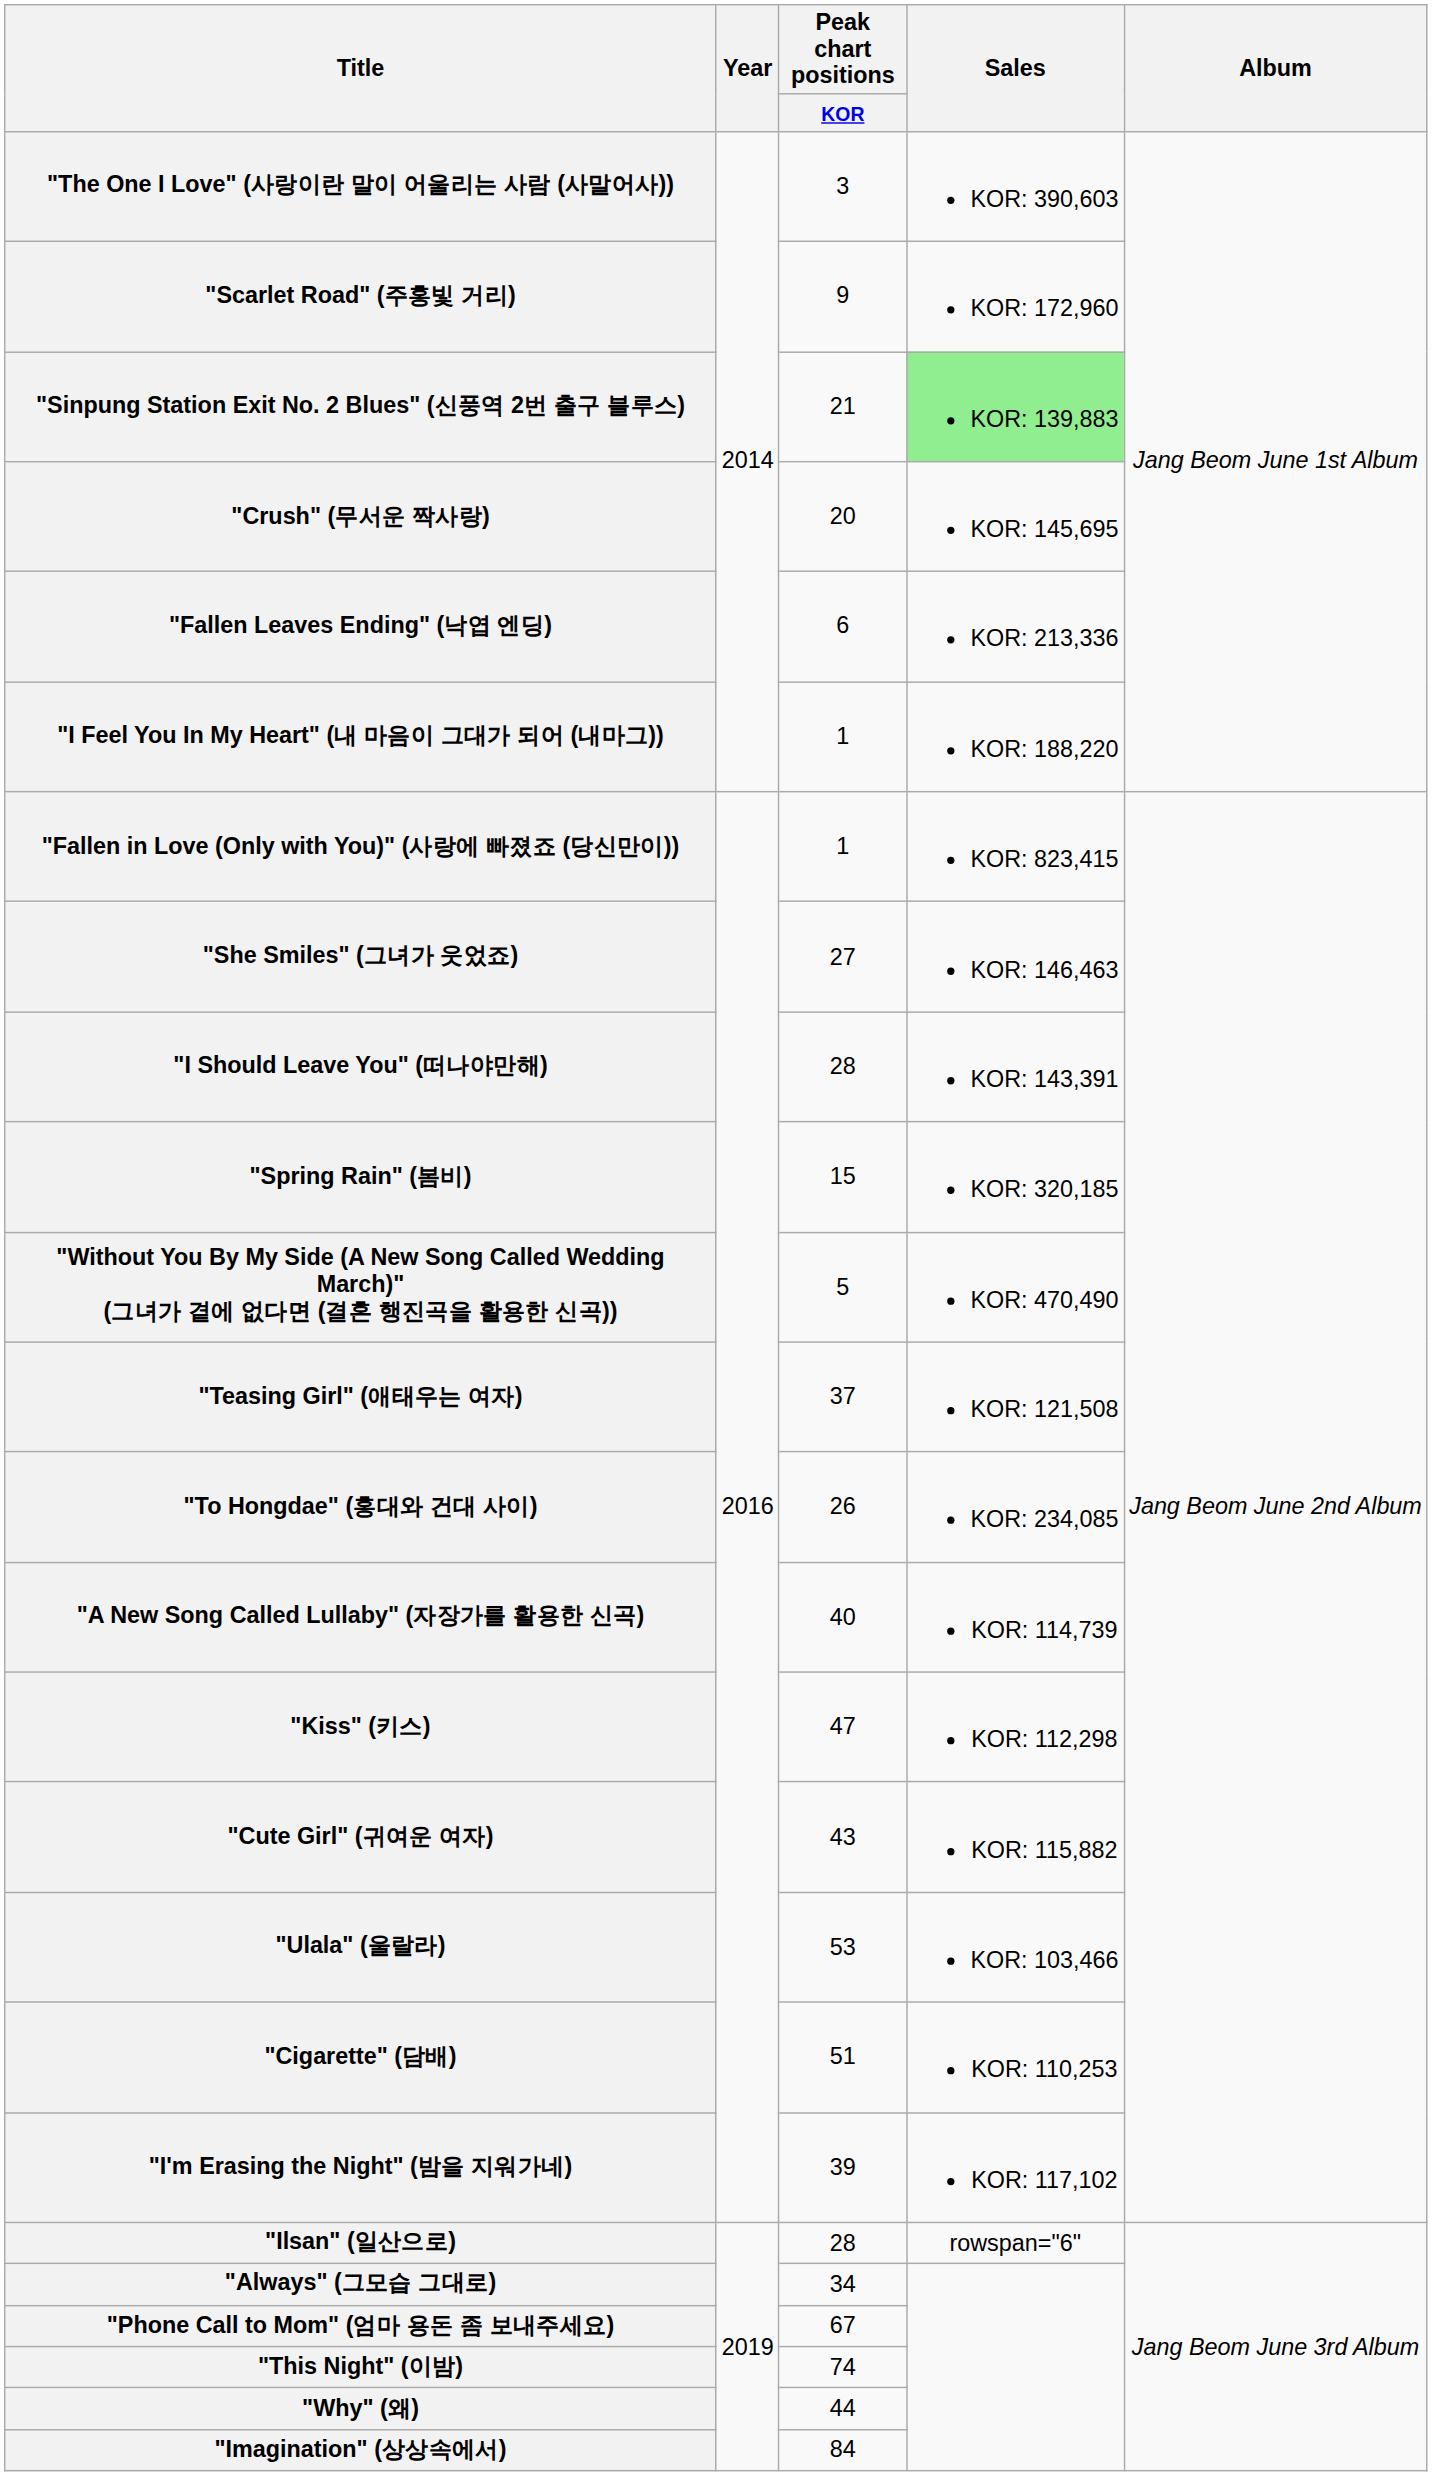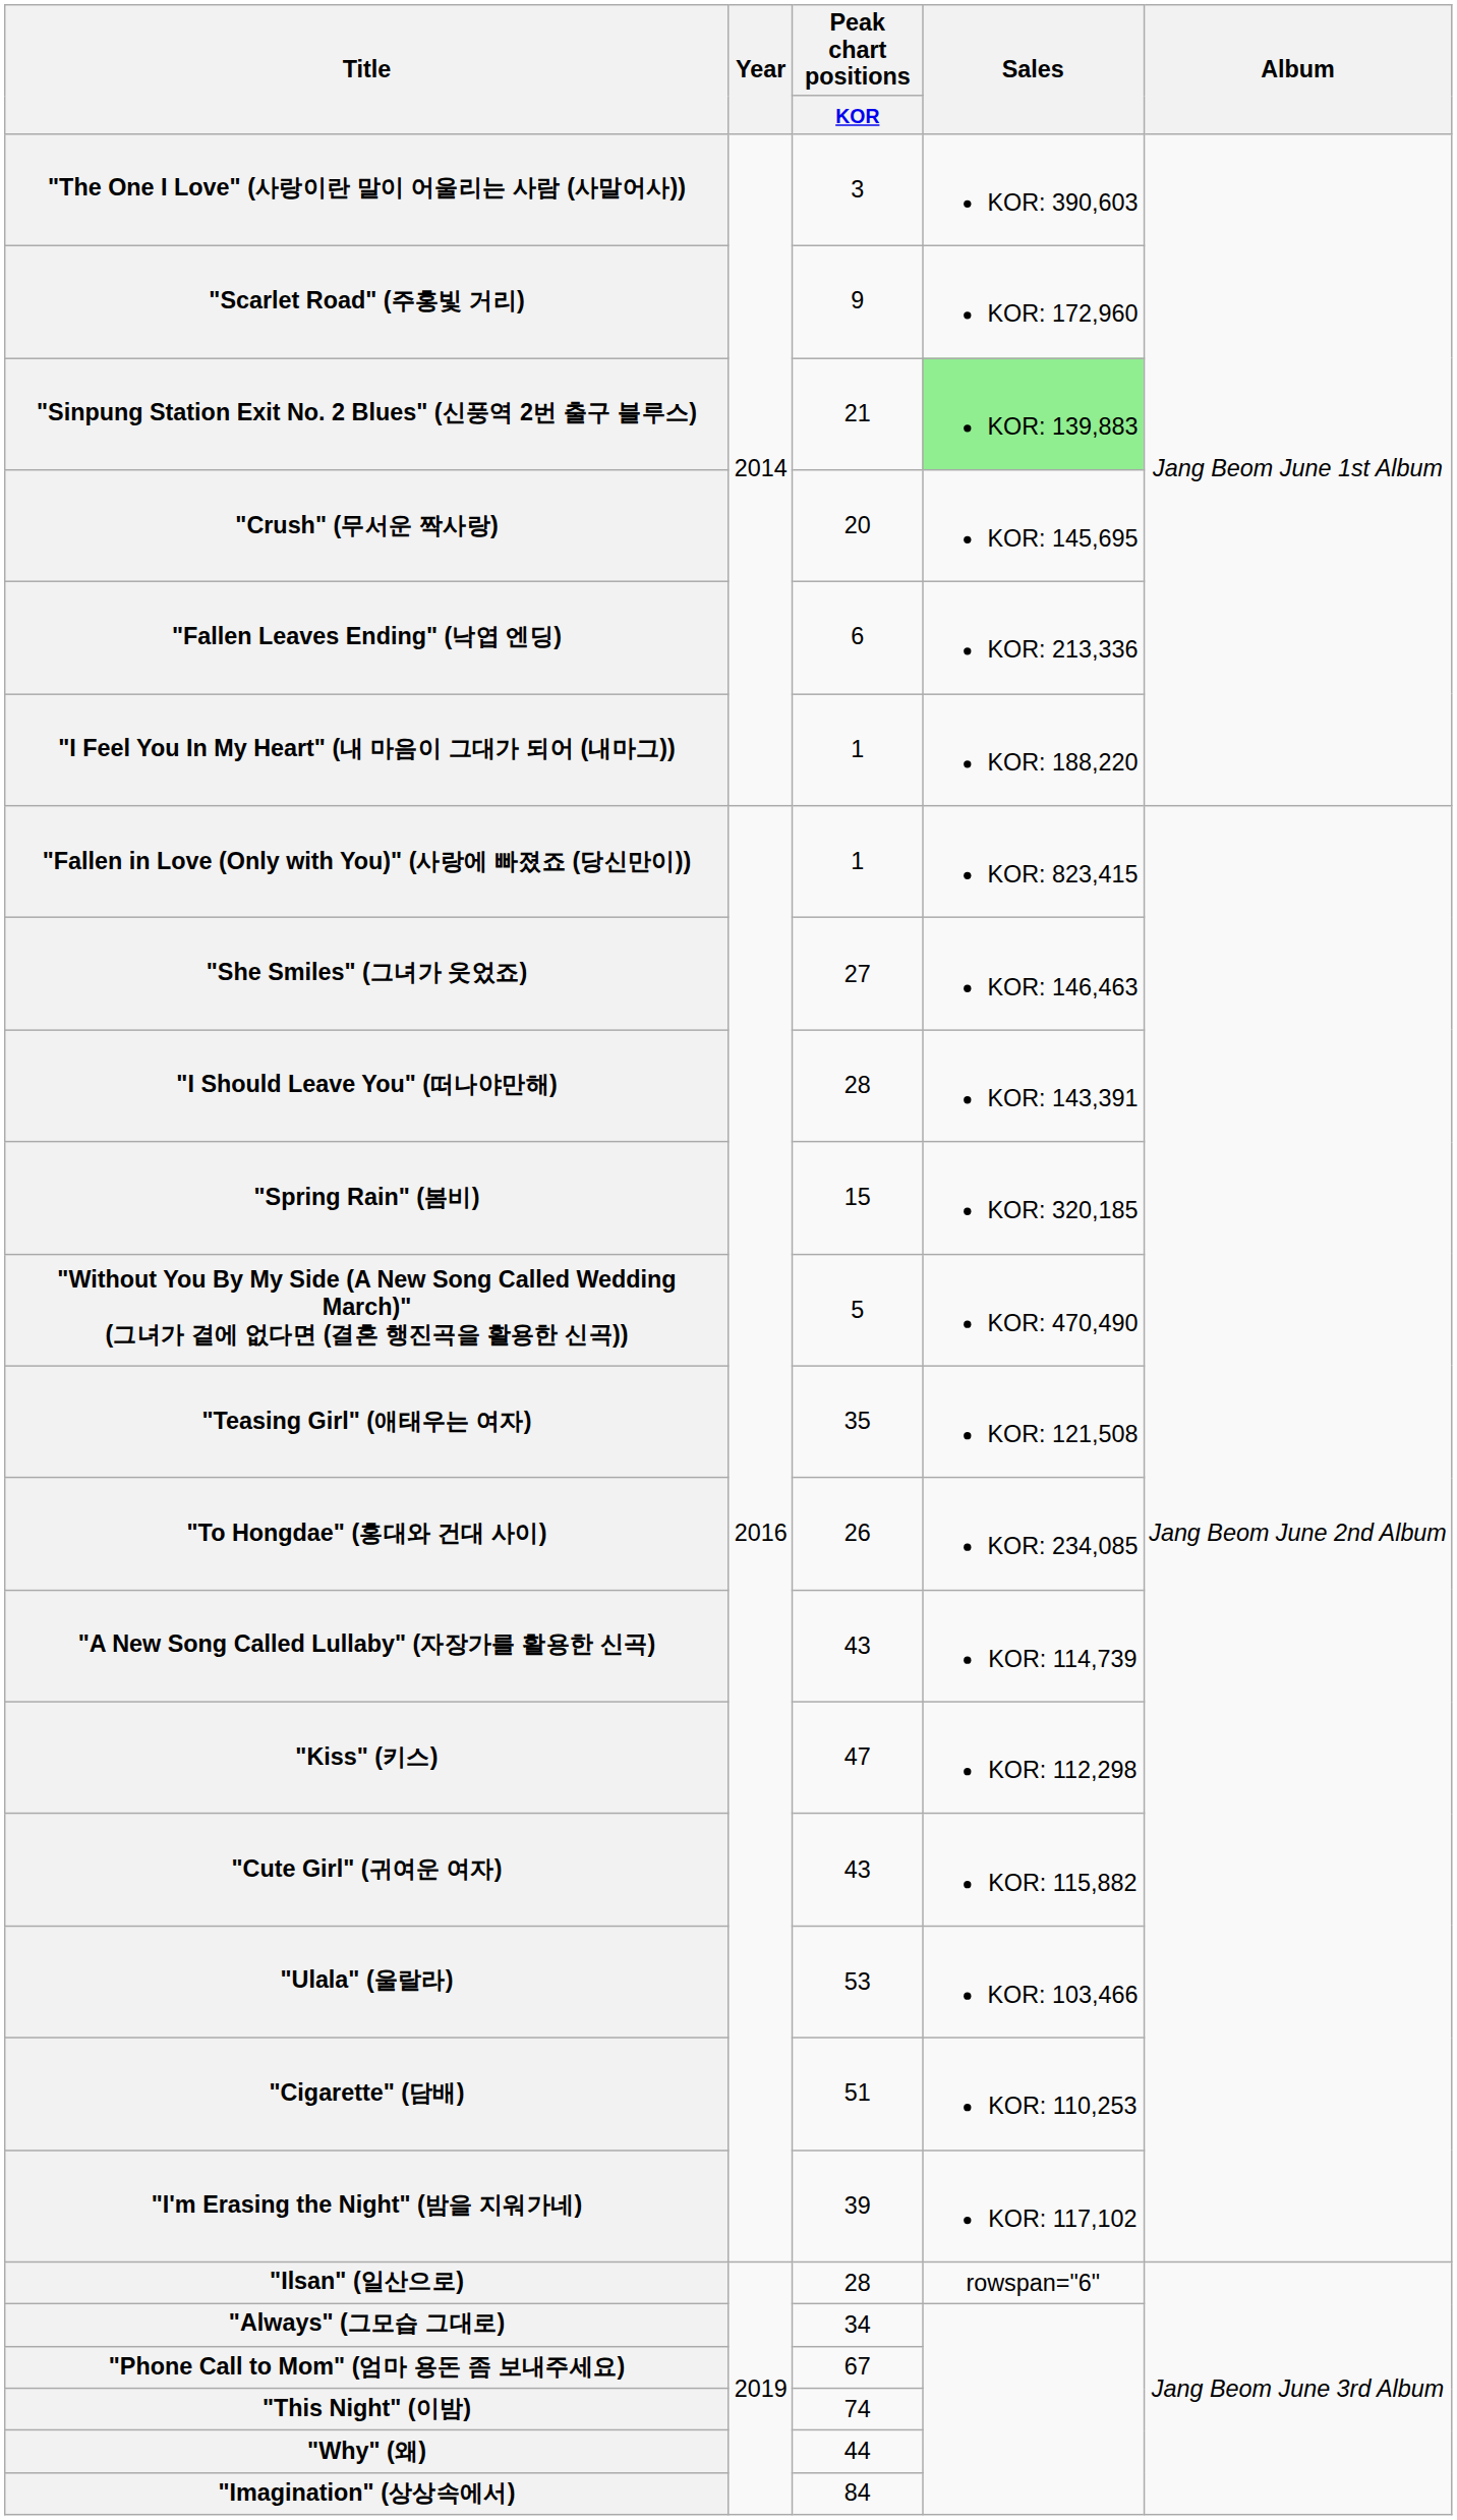"Teasing Girl" (애태우는 여자) | Peak chart positions / KOR: 37 -> 35
"A New Song Called Lullaby" (자장가를 활용한 신곡) | Peak chart positions / KOR: 40 -> 43
